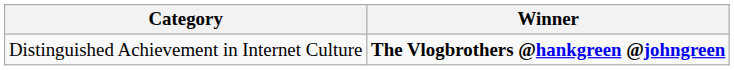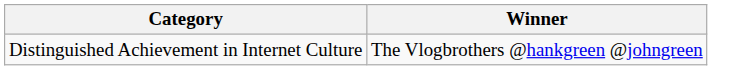Distinguished Achievement in Internet Culture | Winner: bold -> normal
